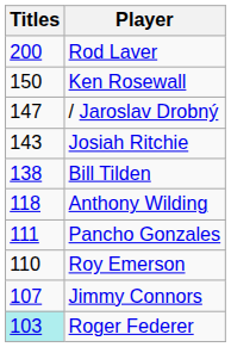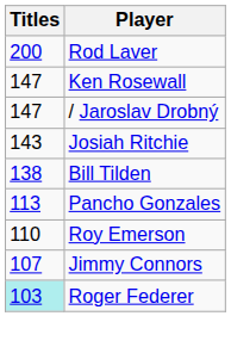Ken Rosewall | Titles: 150 -> 147
- row: 118 | Anthony Wilding
Pancho Gonzales | Titles: 111 -> 113
